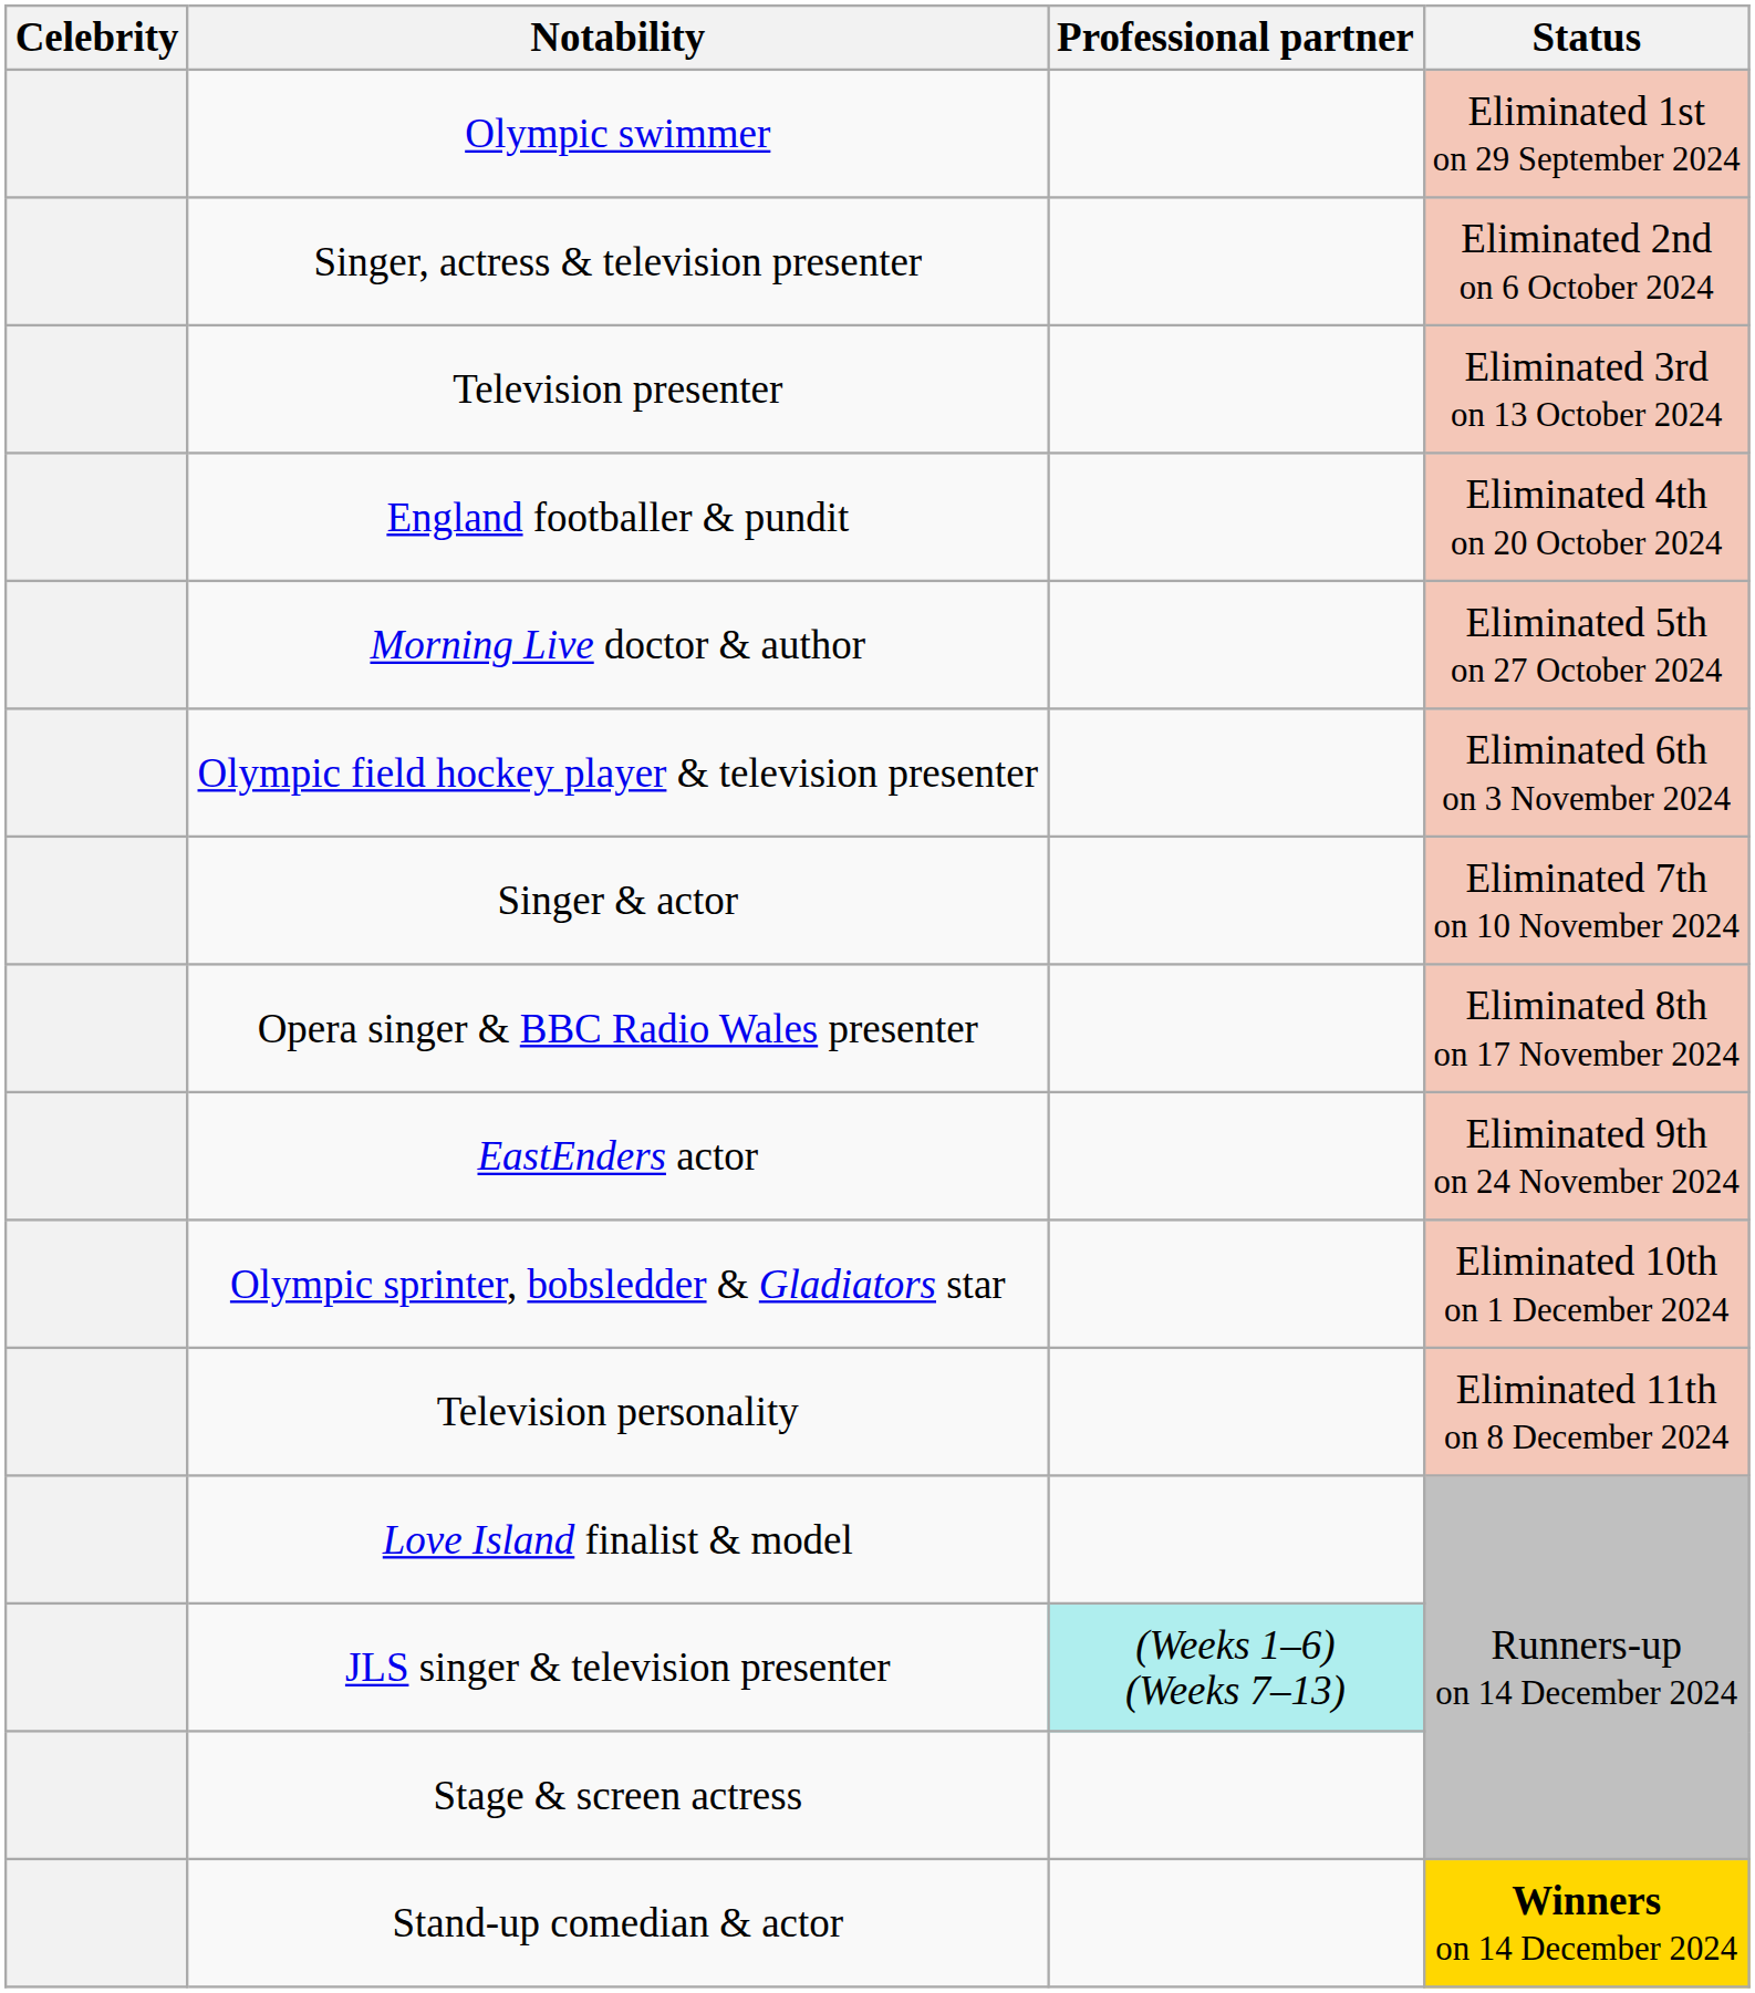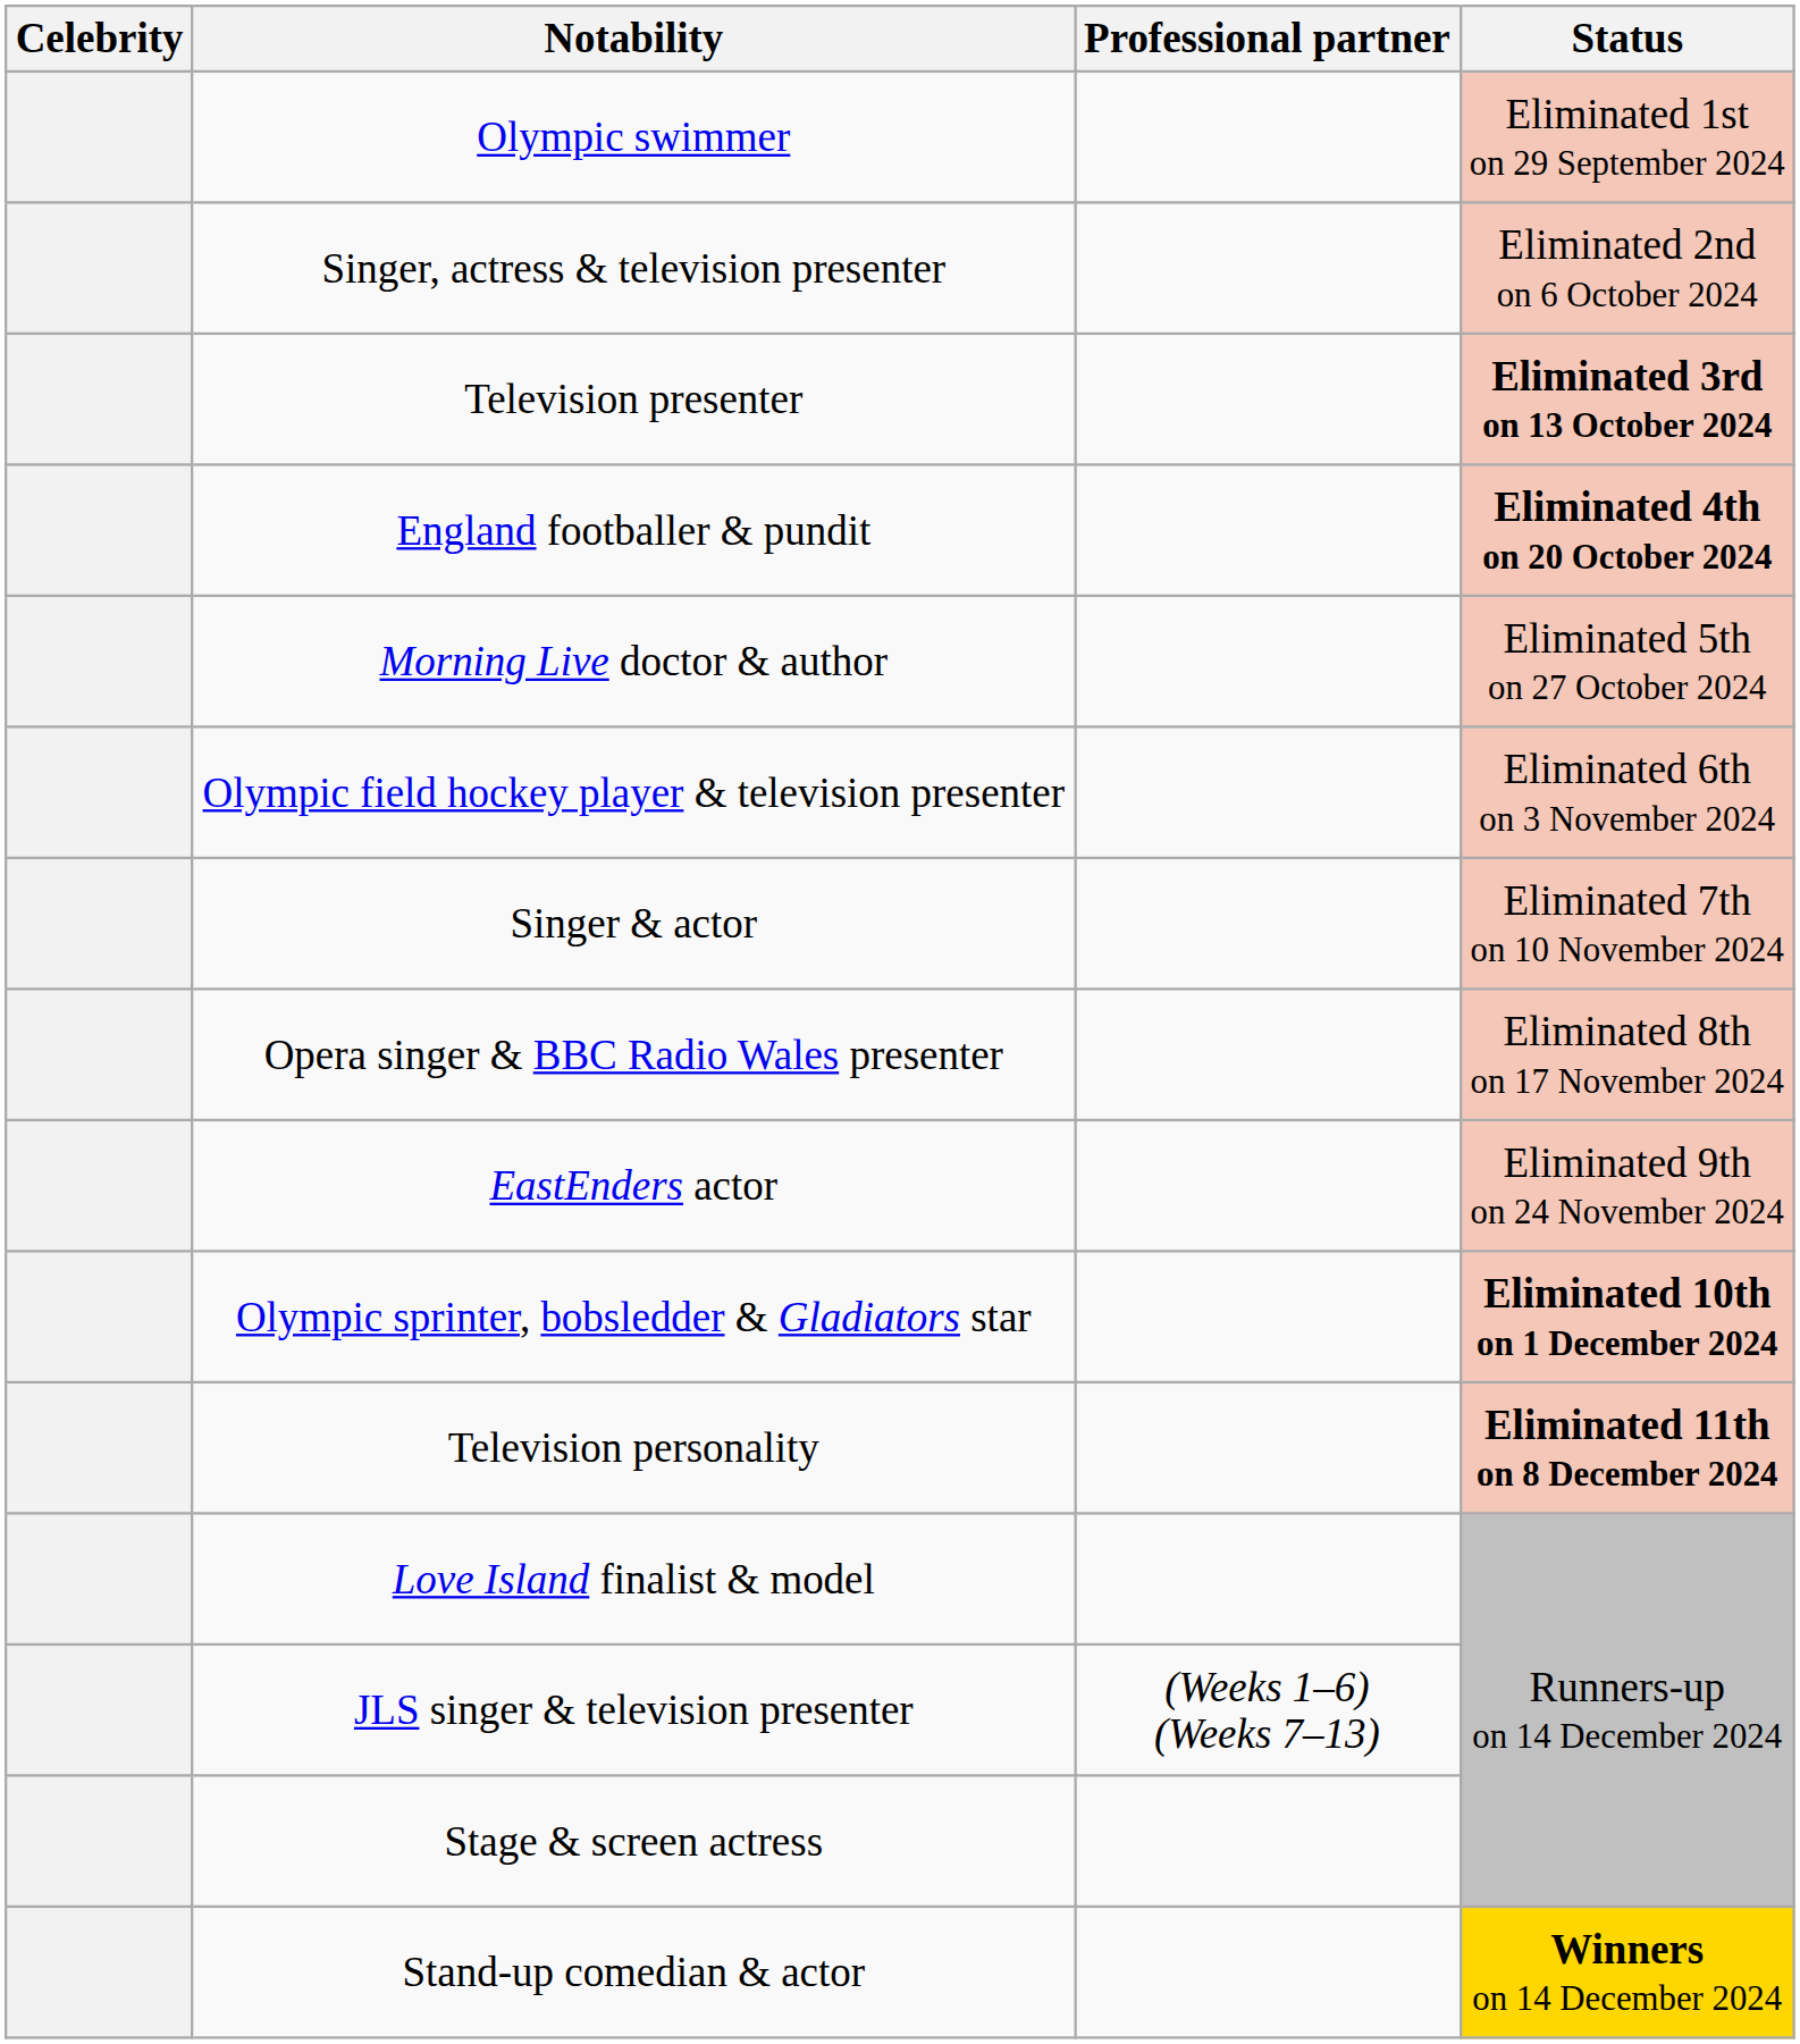Television presenter | Status: normal -> bold
England footballer & pundit | Status: normal -> bold
Olympic sprinter, bobsledder & Gladiators star | Status: normal -> bold
Television personality | Status: normal -> bold
JLS singer & television presenter | Professional partner: paleturquoise background -> no background
